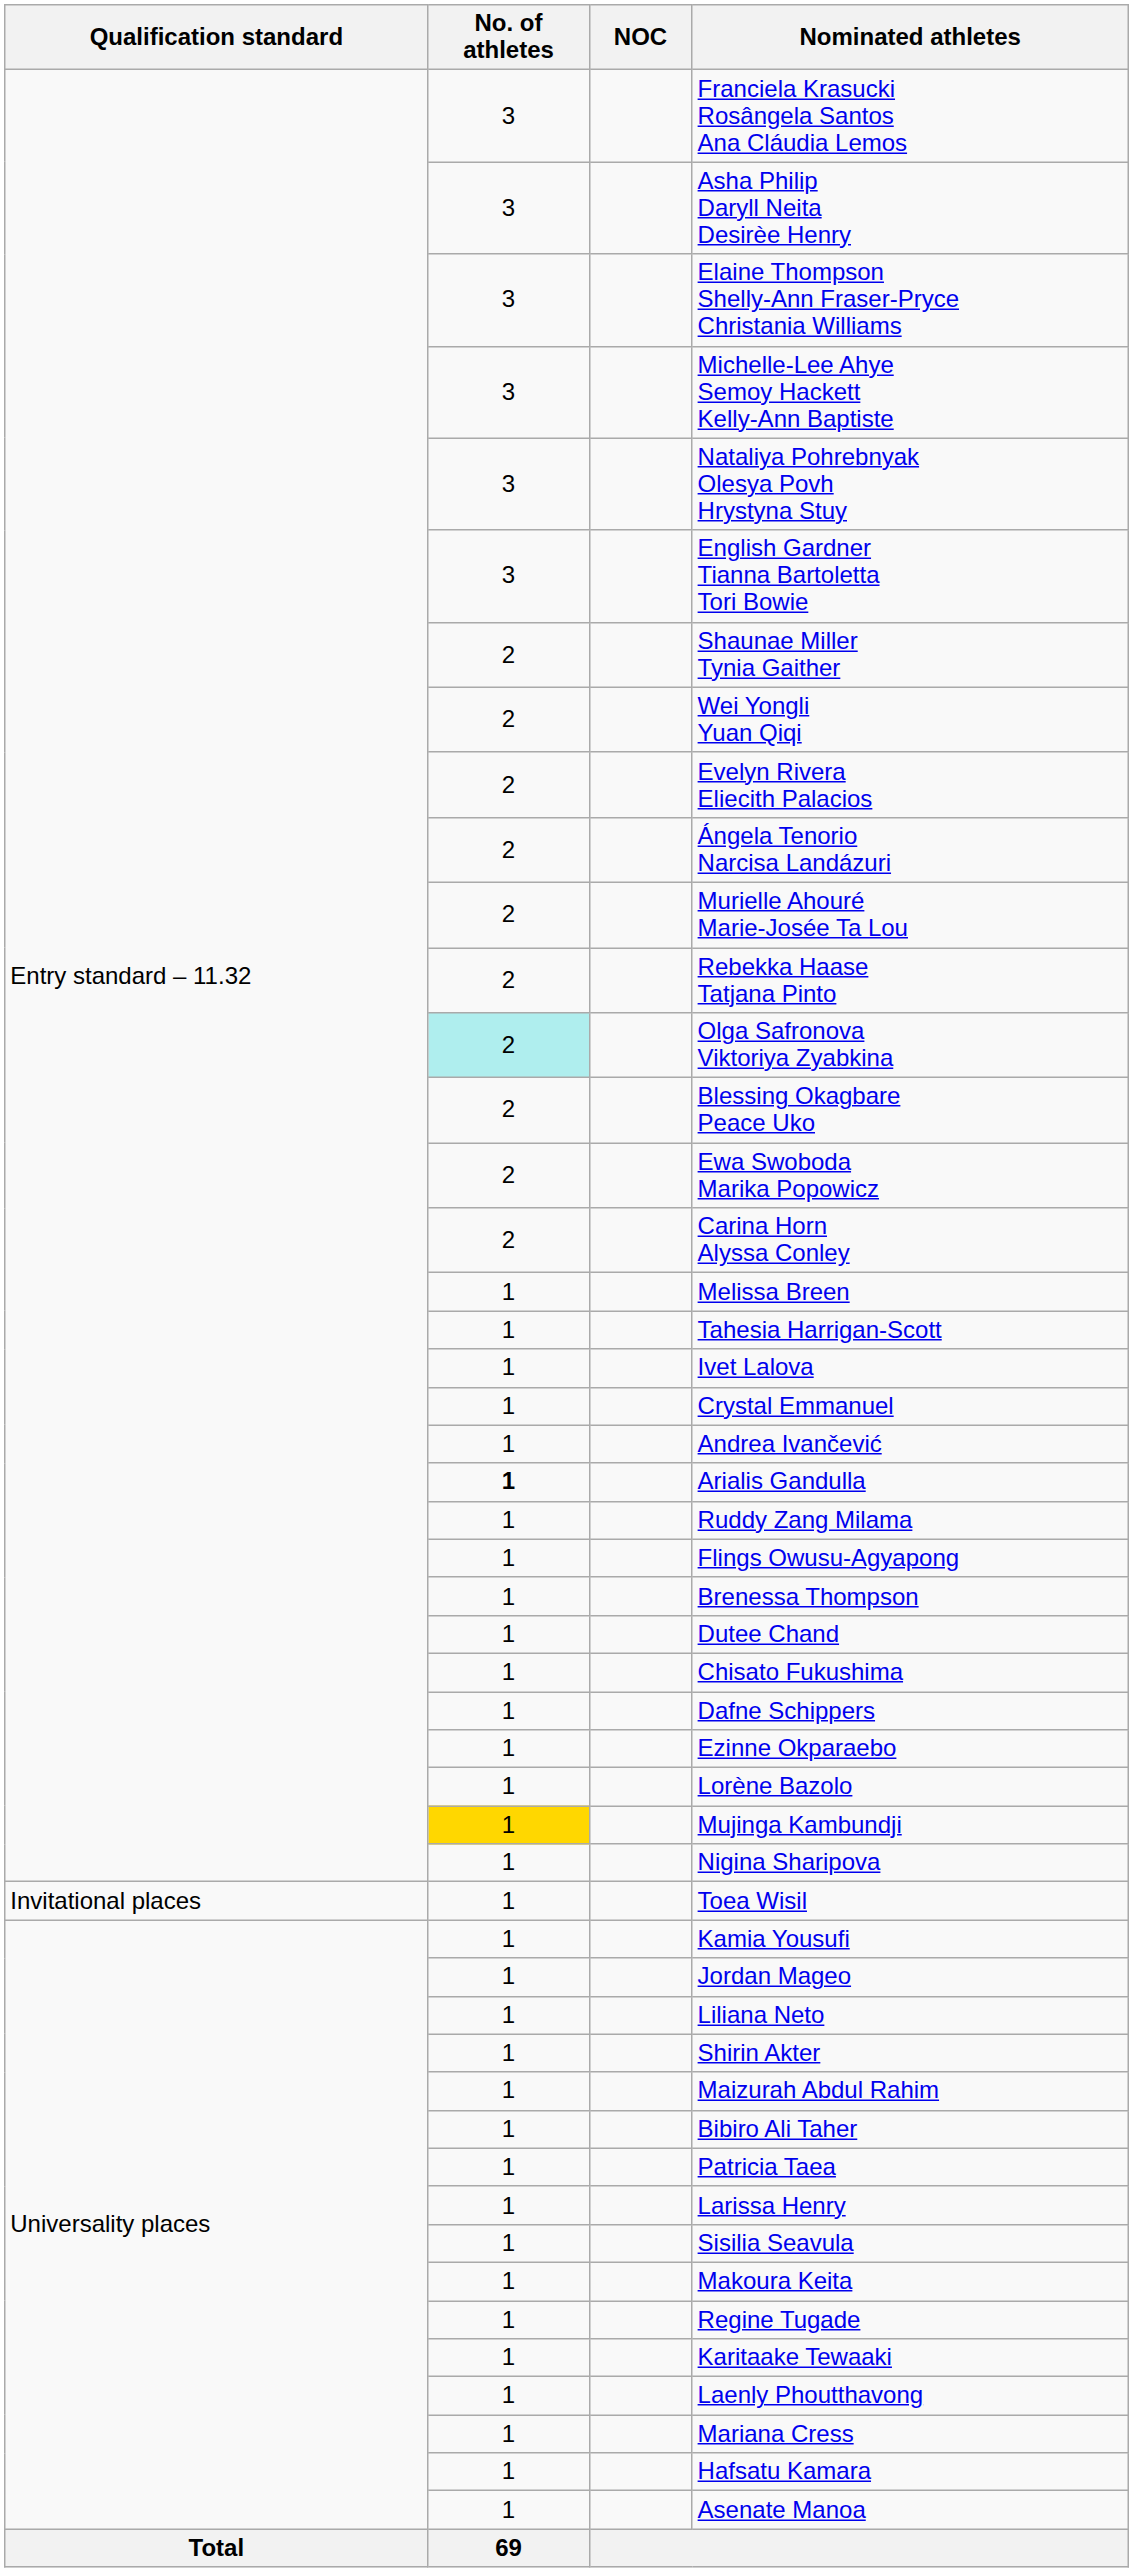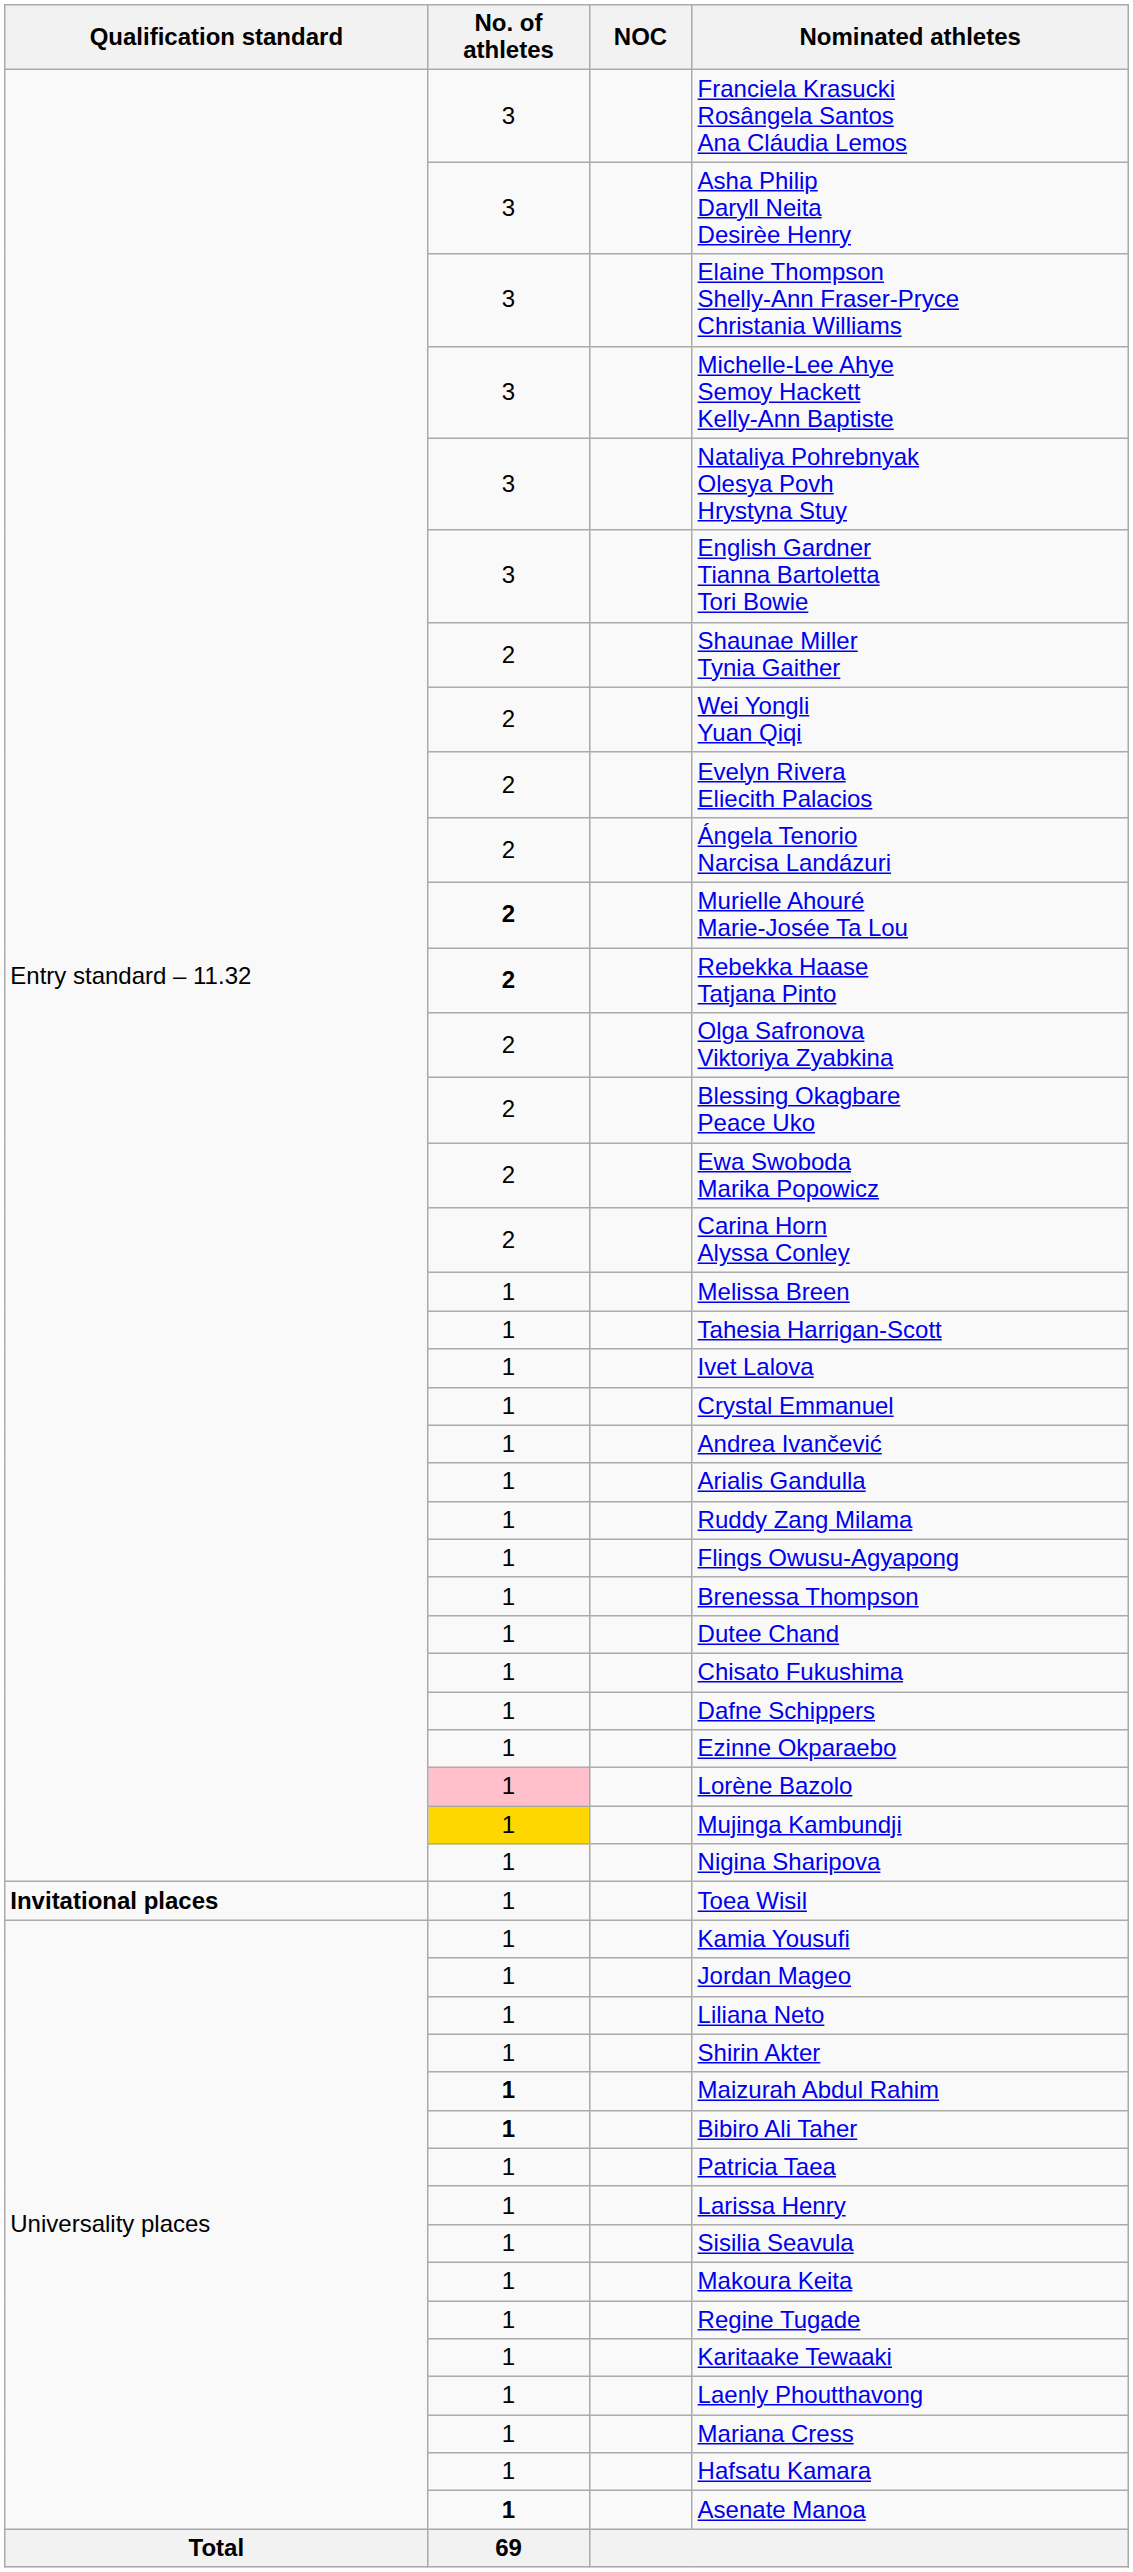Murielle Ahouré Marie-Josée Ta Lou | No. of athletes: normal -> bold
Rebekka Haase Tatjana Pinto | No. of athletes: normal -> bold
Olga Safronova Viktoriya Zyabkina | No. of athletes: paleturquoise background -> no background
Arialis Gandulla | No. of athletes: bold -> normal
Lorène Bazolo | No. of athletes: no background -> pink background
Toea Wisil | Qualification standard: normal -> bold
Maizurah Abdul Rahim | No. of athletes: normal -> bold
Bibiro Ali Taher | No. of athletes: normal -> bold
Asenate Manoa | No. of athletes: normal -> bold
